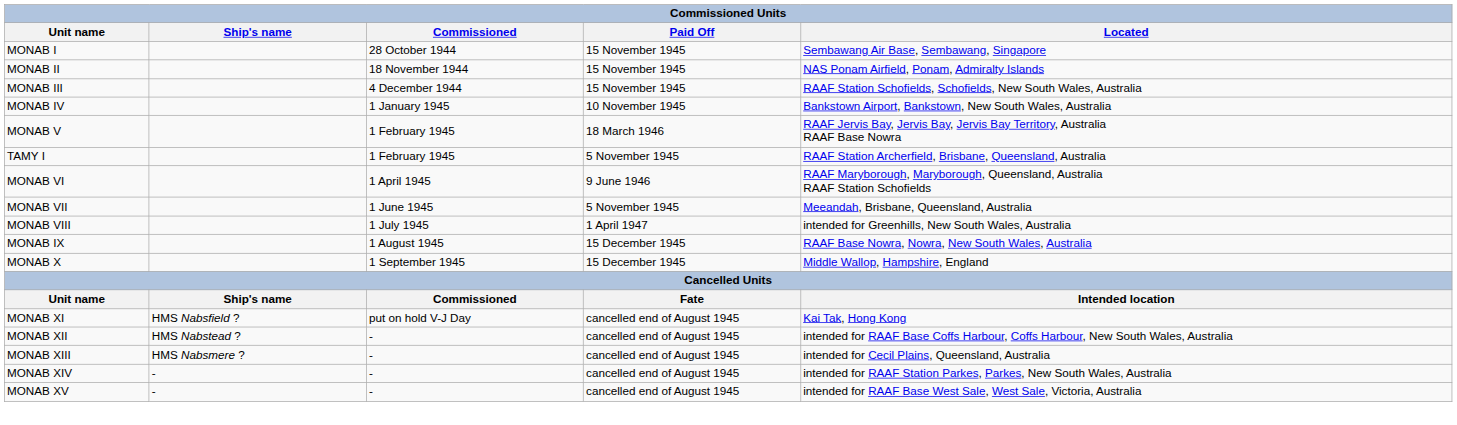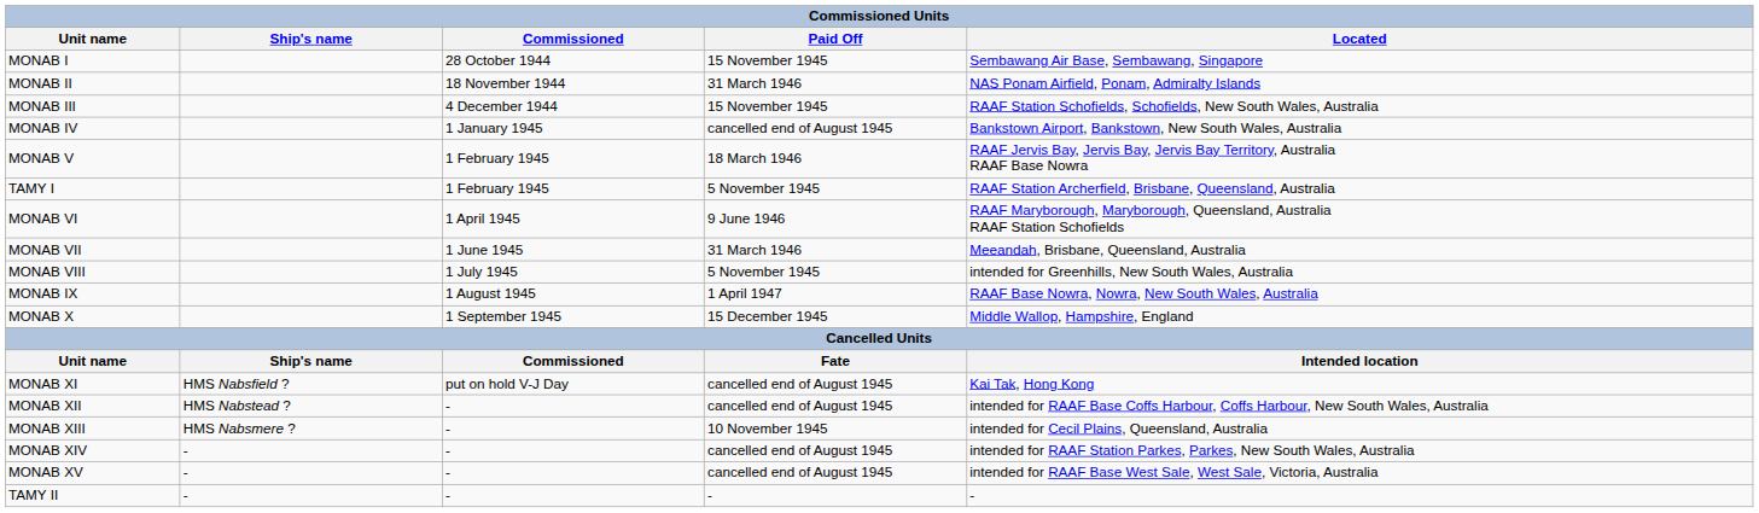MONAB II | Paid Off: 15 November 1945 -> 31 March 1946
MONAB IV | Paid Off: 10 November 1945 -> cancelled end of August 1945
MONAB VII | Paid Off: 5 November 1945 -> 31 March 1946
MONAB VIII | Paid Off: 1 April 1947 -> 5 November 1945
MONAB IX | Paid Off: 15 December 1945 -> 1 April 1947
MONAB XIII | Paid Off: cancelled end of August 1945 -> 10 November 1945
+ row: TAMY II | - | - | - | -
